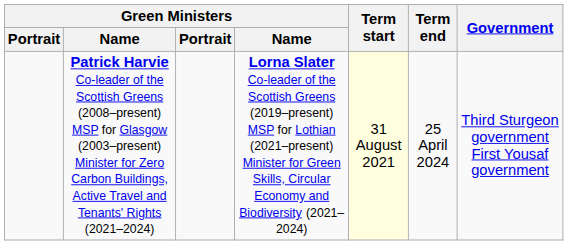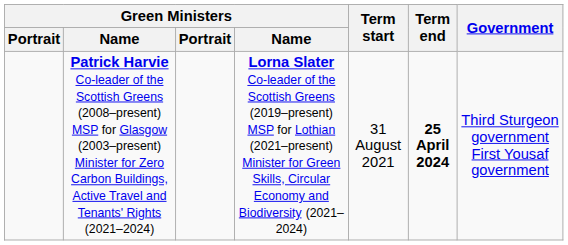row 3 | Term start: lightyellow background -> no background
row 3 | Term end: normal -> bold
